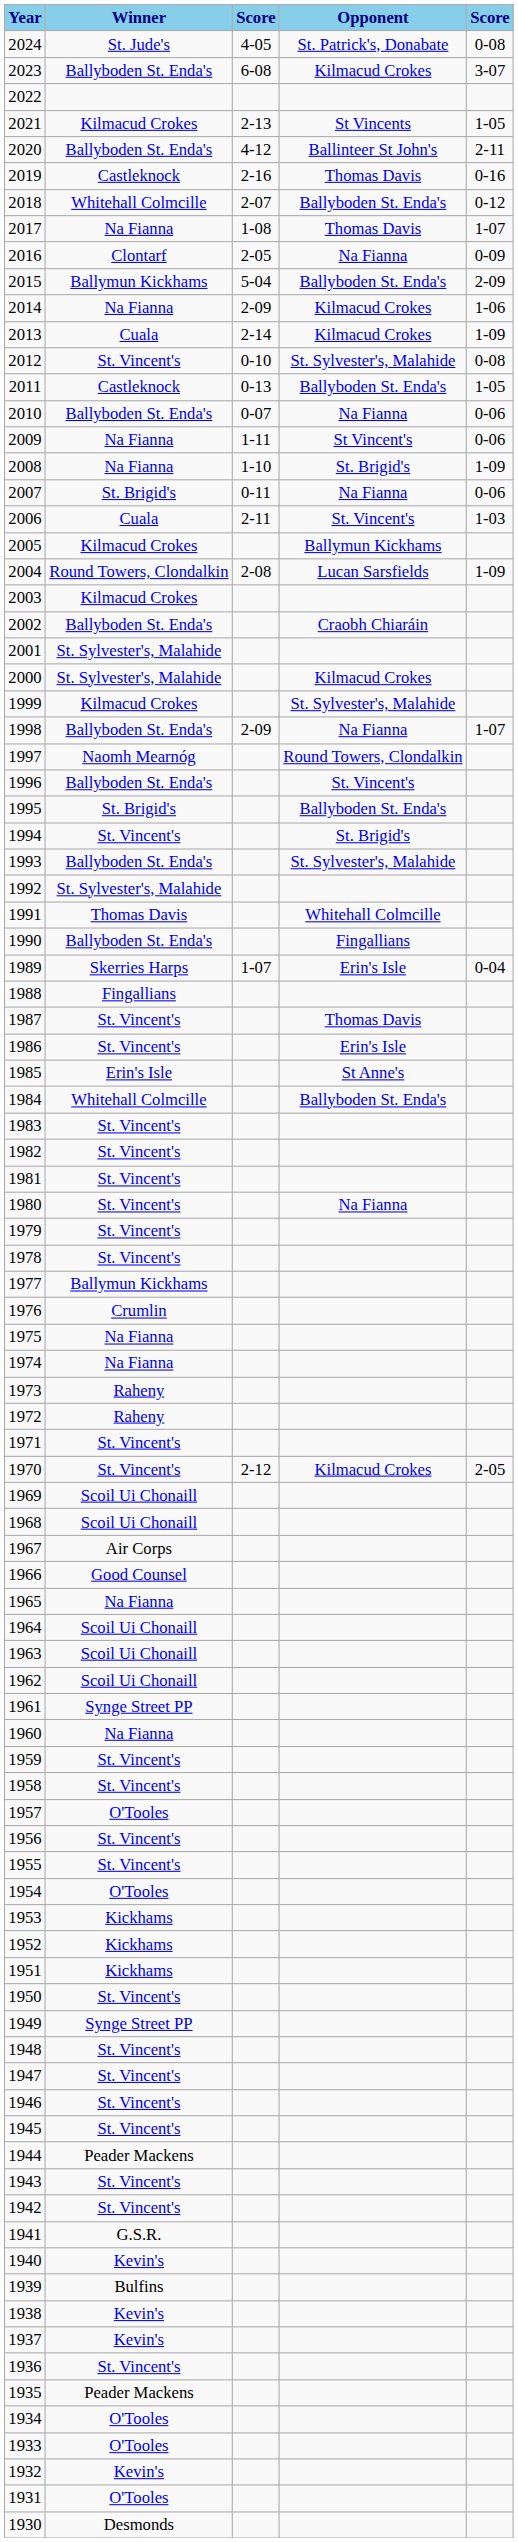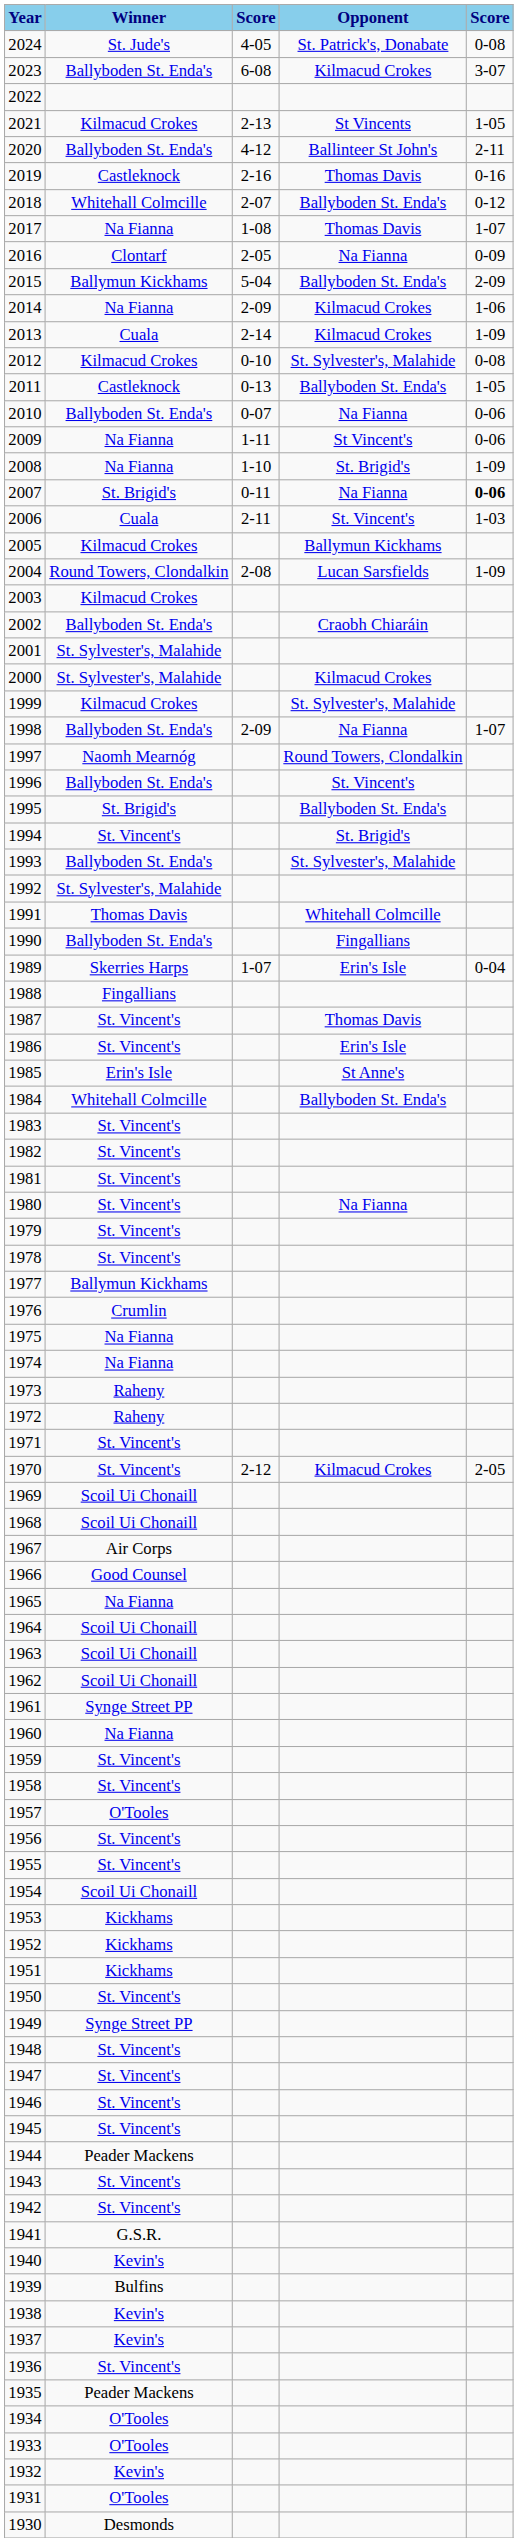2012 | Winner: St. Vincent's -> Kilmacud Crokes
2007 | column 5: normal -> bold
1954 | Winner: O'Tooles -> Scoil Ui Chonaill
